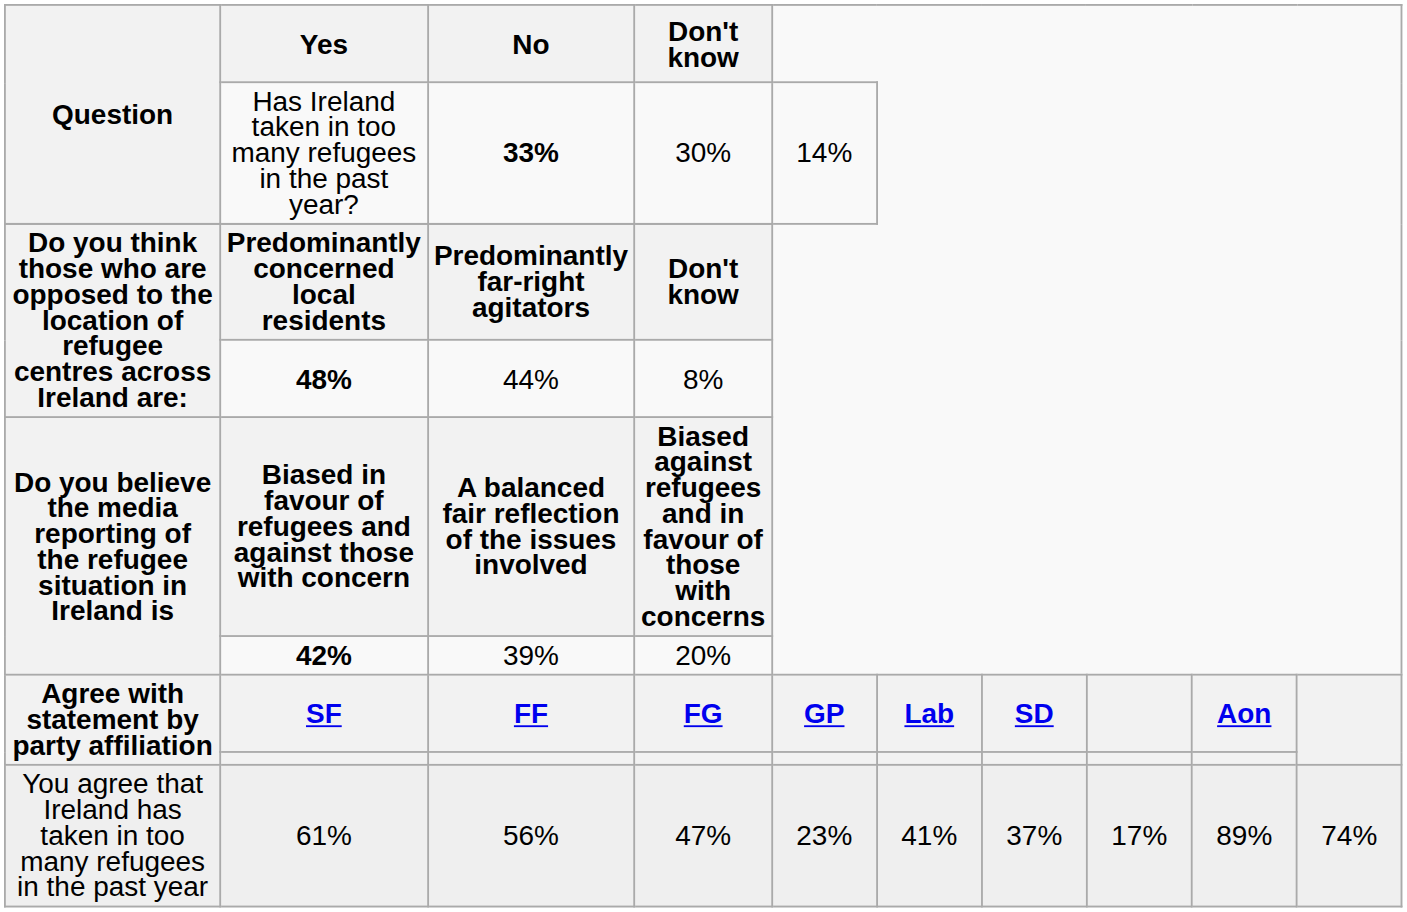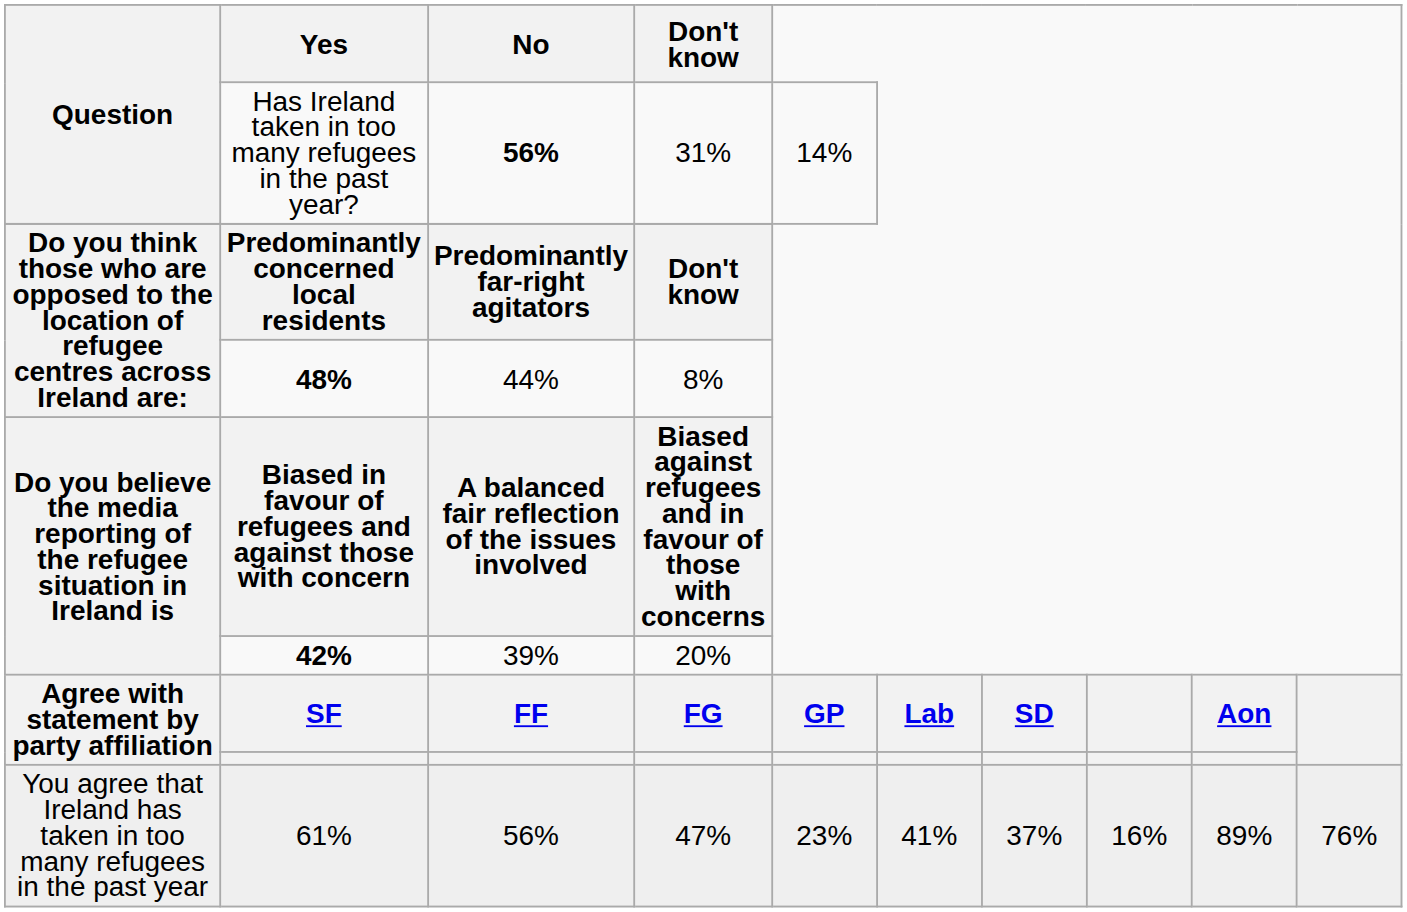row 2 | No: 33% -> 56%
row 2 | Don't know: 30% -> 31%
row 9 | column 8: 17% -> 16%
row 9 | column 10: 74% -> 76%
